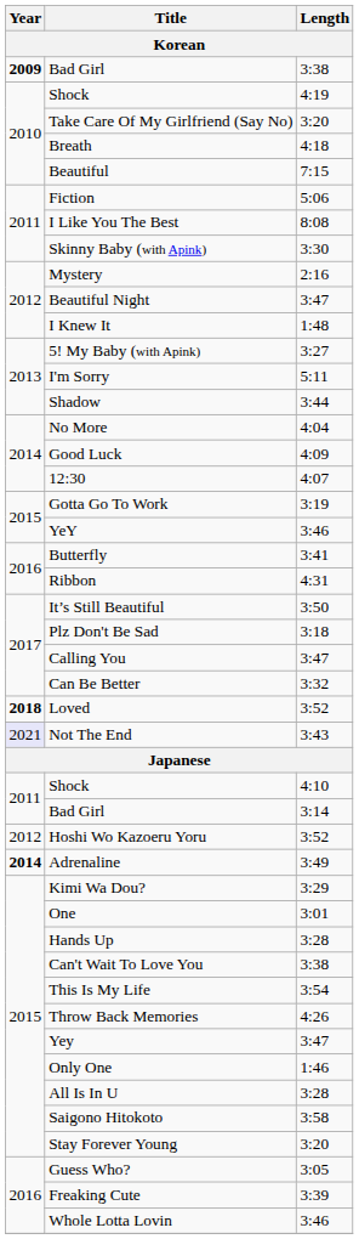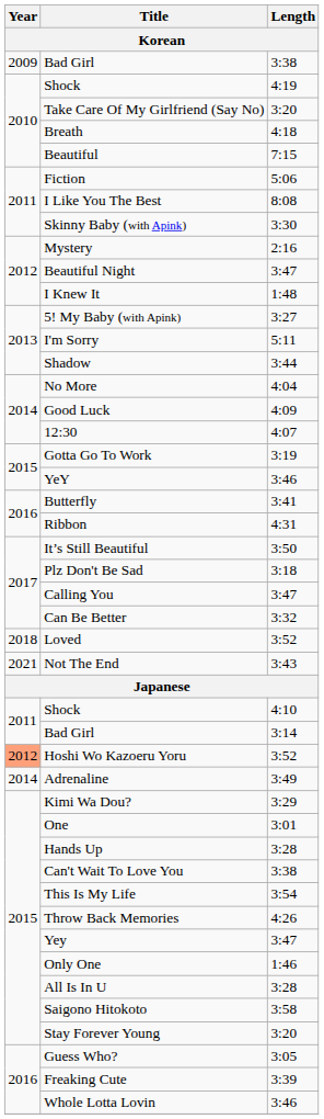Bad Girl / 3:38 | Year: bold -> normal
Loved | Year: bold -> normal
Not The End | Year: lavender background -> no background
Hoshi Wo Kazoeru Yoru | Year: no background -> lightsalmon background
Adrenaline | Year: bold -> normal
